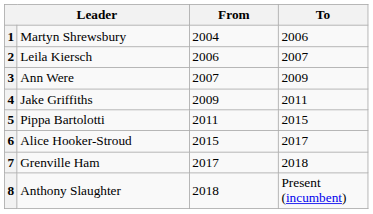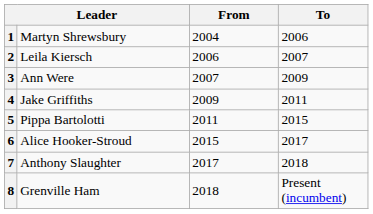7 | column 2: Grenville Ham -> Anthony Slaughter
8 | column 2: Anthony Slaughter -> Grenville Ham
